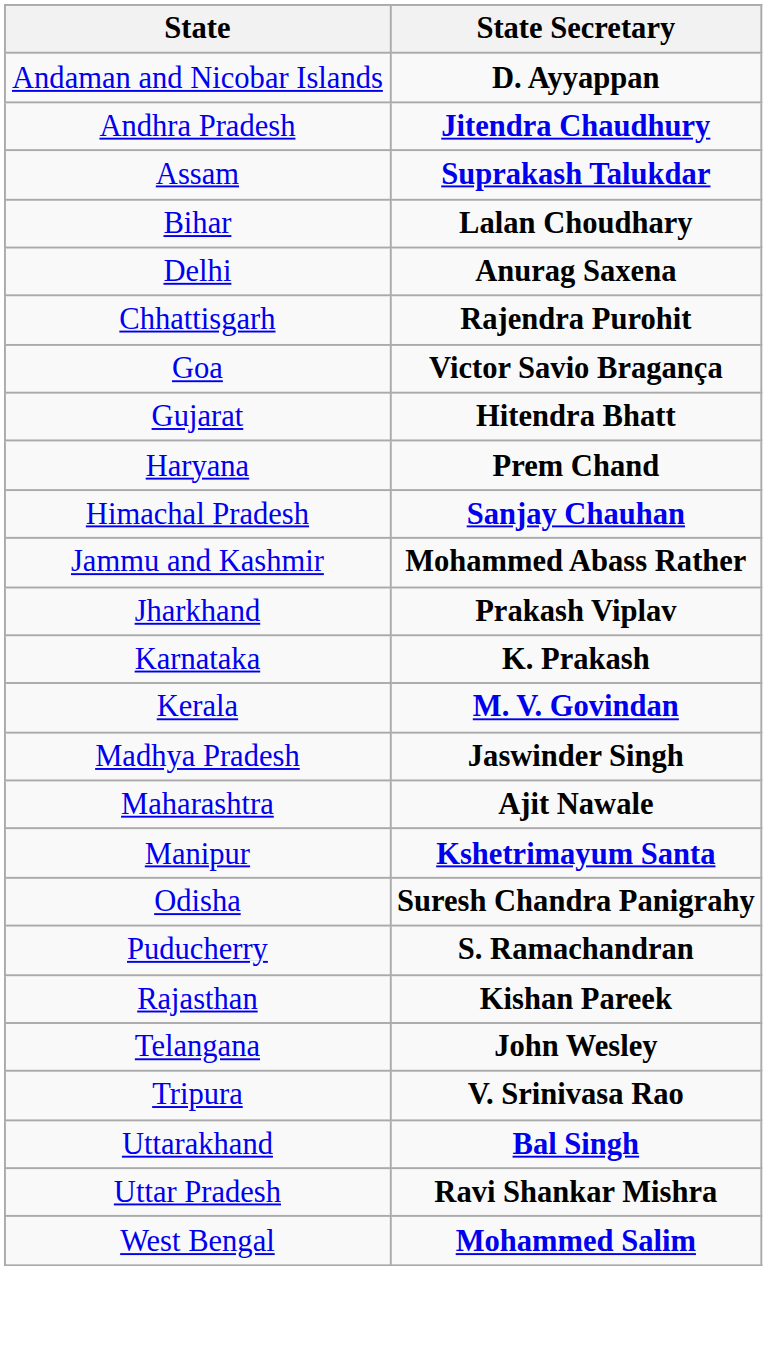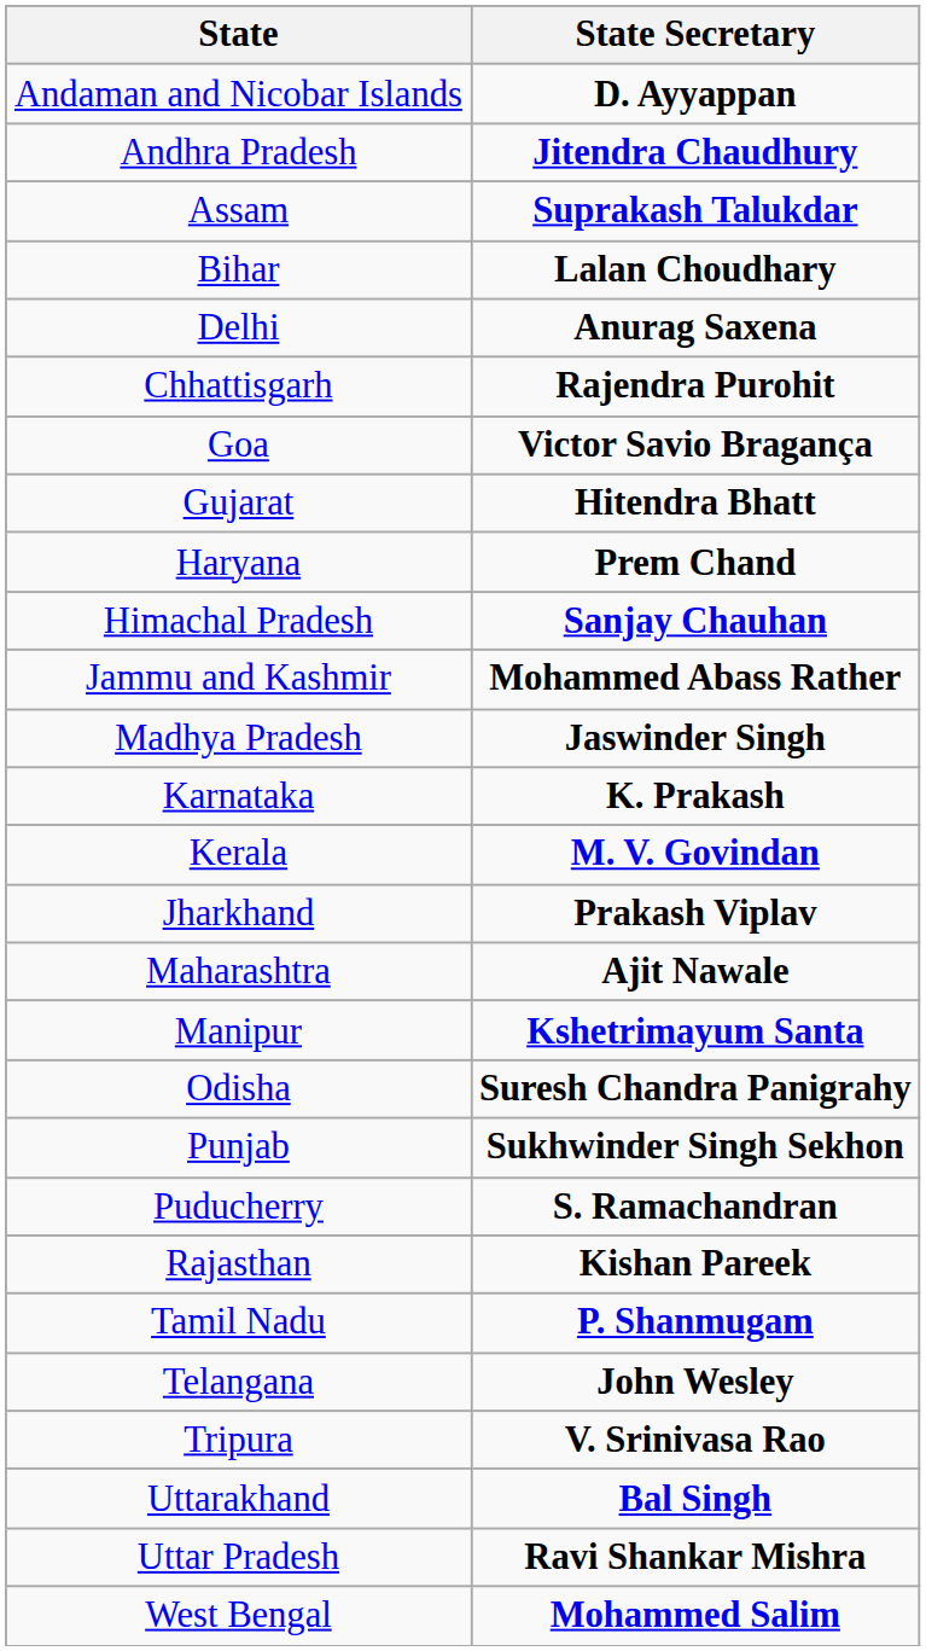rows swapped: Jharkhand <-> Madhya Pradesh
+ row: Punjab | Sukhwinder Singh Sekhon
+ row: Tamil Nadu | P. Shanmugam
